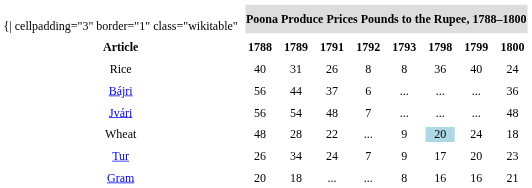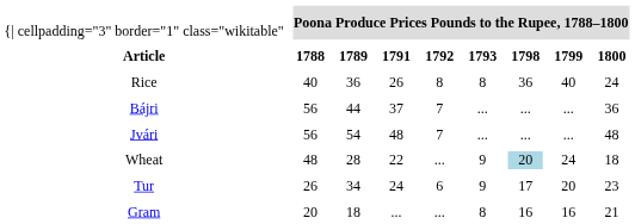Rice | column 3: 31 -> 36
Bájri | column 5: 6 -> 7
Tur | column 5: 7 -> 6
